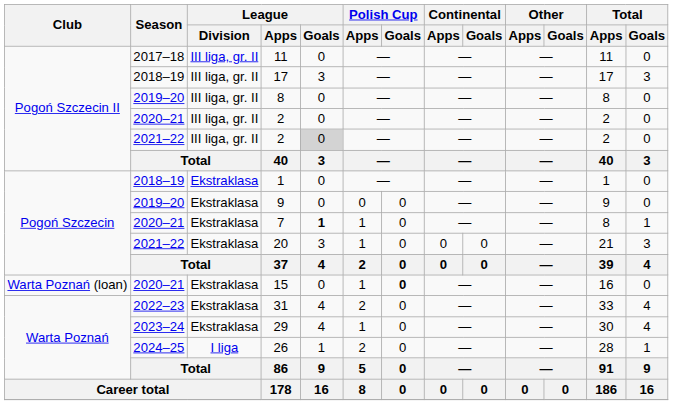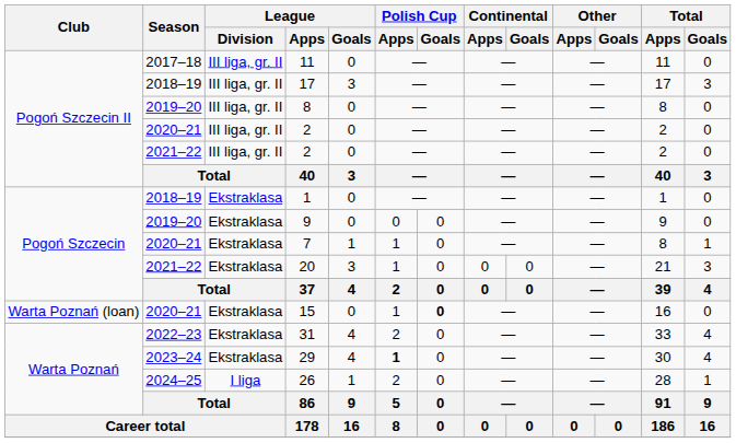2021–22 / 2 | League / Goals: lightgrey background -> no background
7 | League / Goals: bold -> normal
29 | Polish Cup / Apps: normal -> bold
